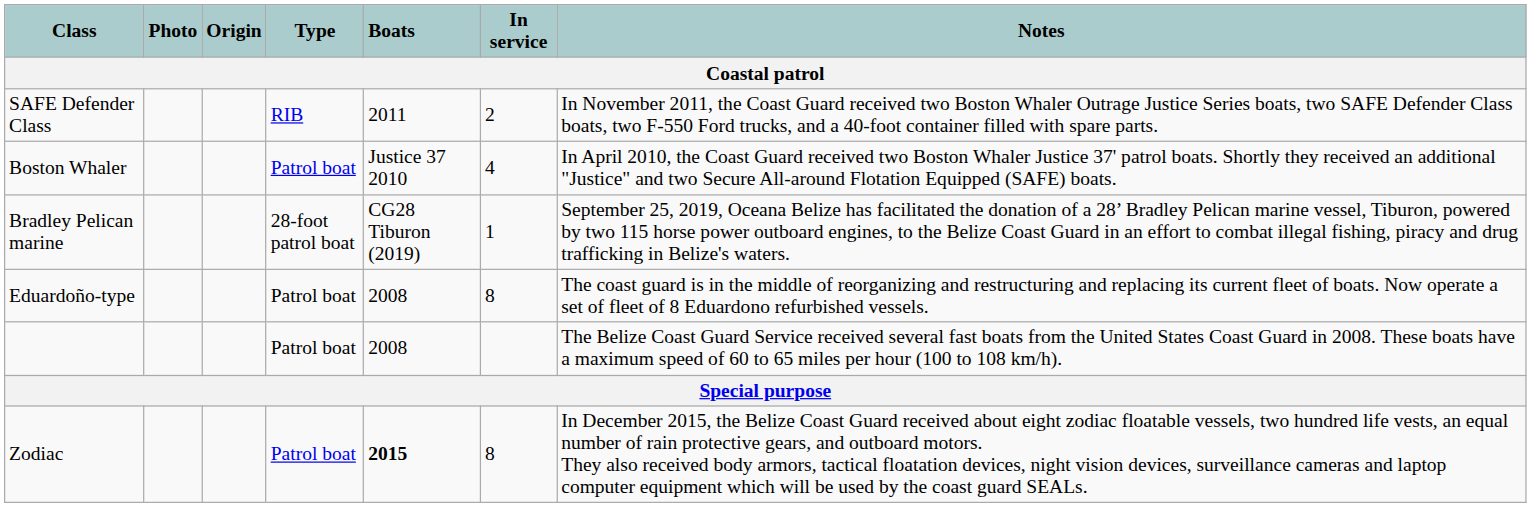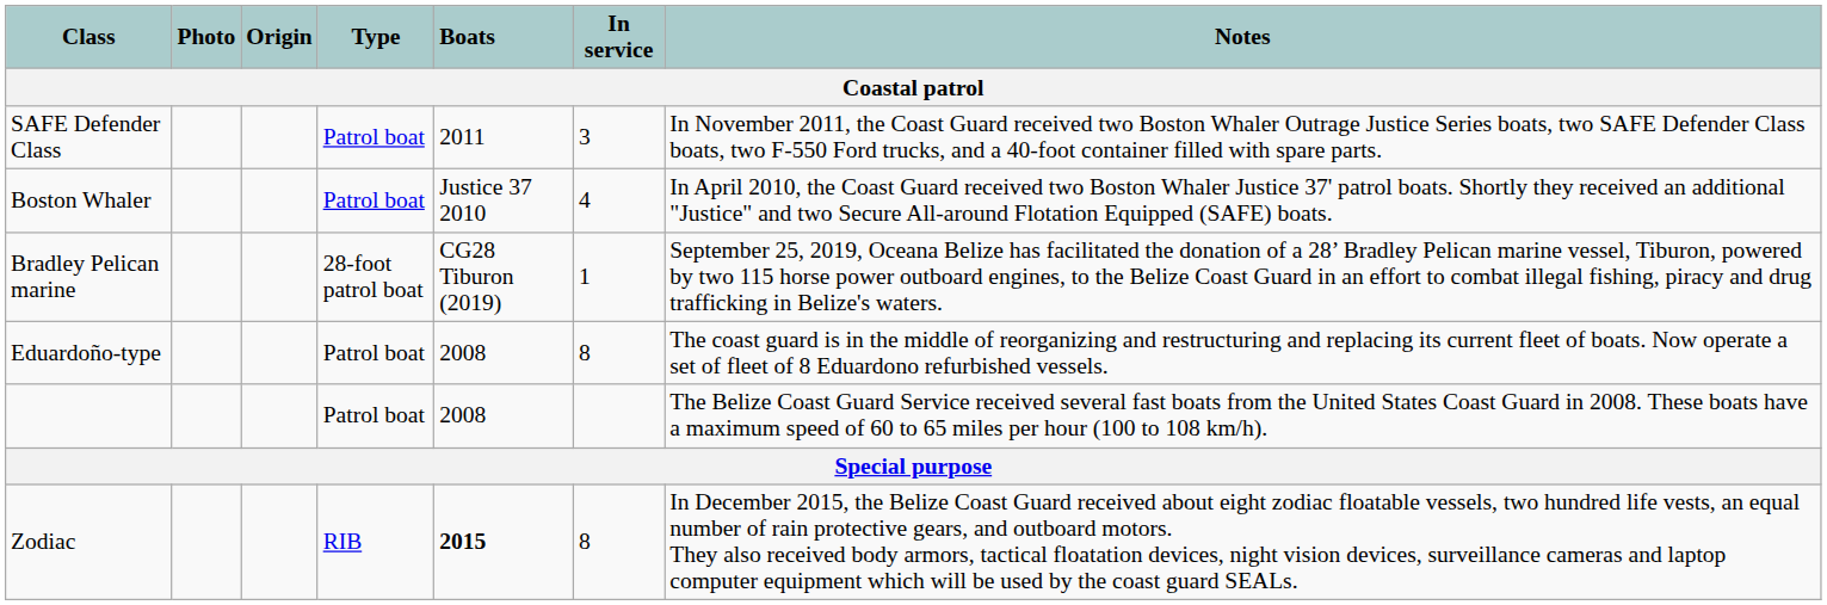SAFE Defender Class | Type: RIB -> Patrol boat
SAFE Defender Class | In service: 2 -> 3
Zodiac | Type: Patrol boat -> RIB
